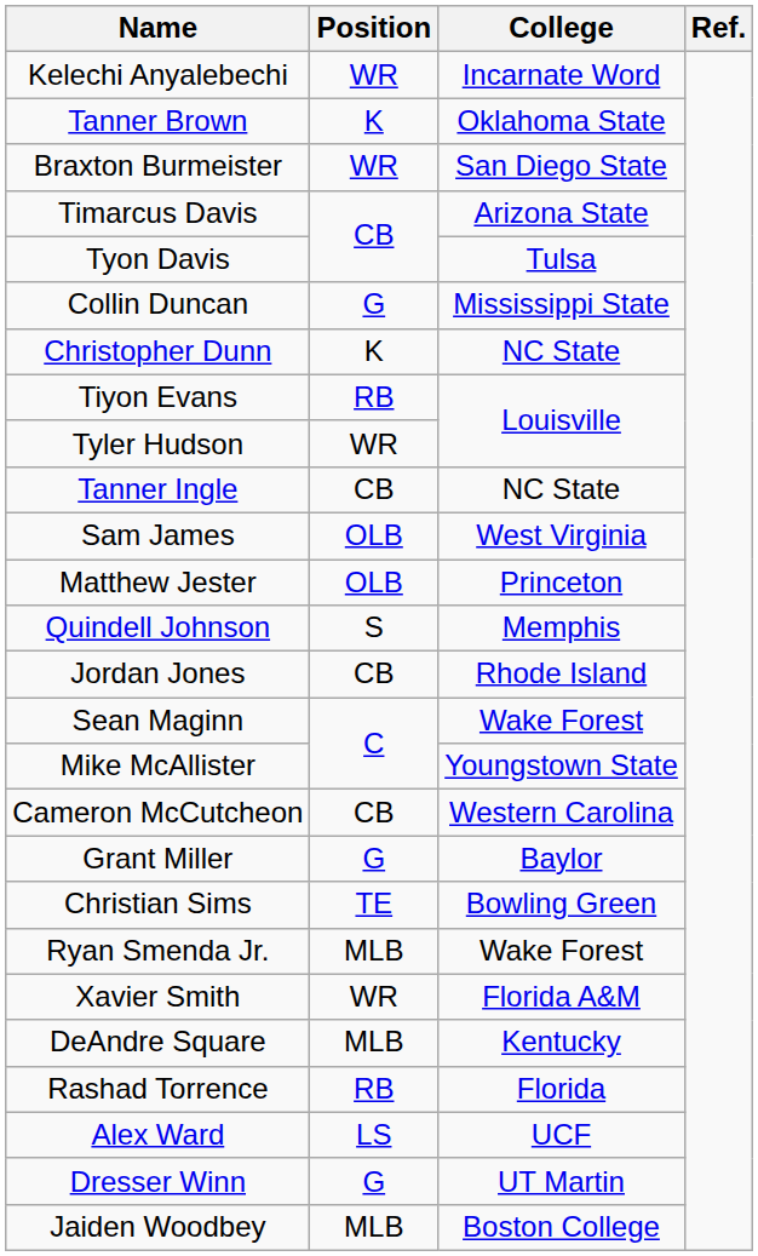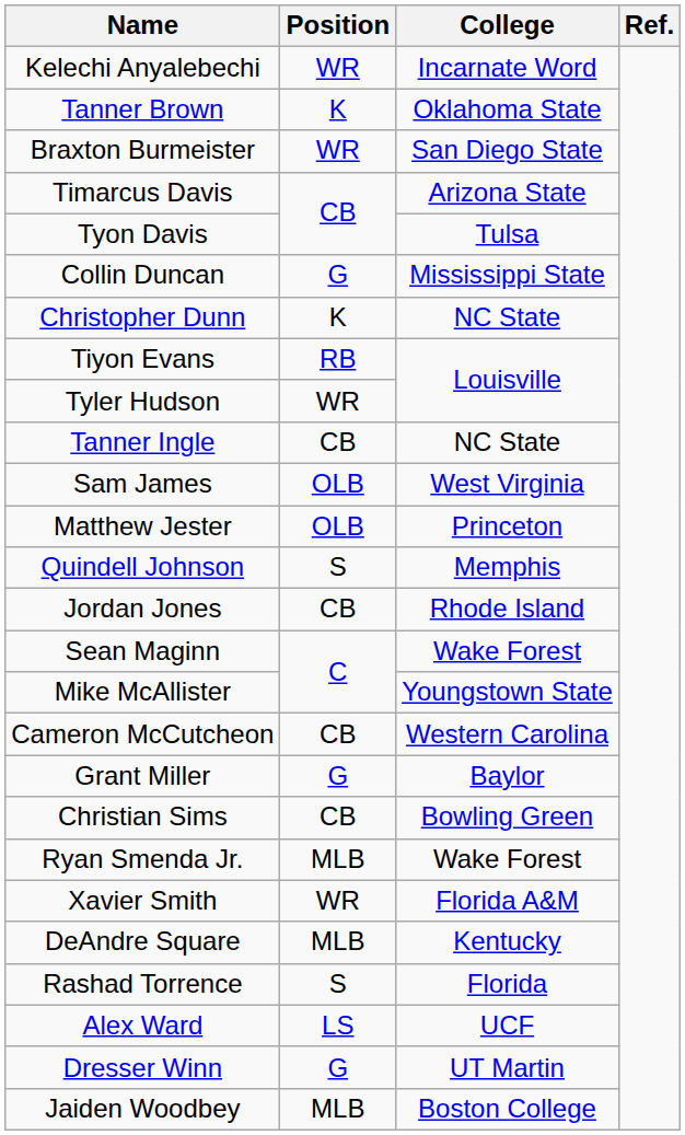Christian Sims | Position: TE -> CB
Rashad Torrence | Position: RB -> S
